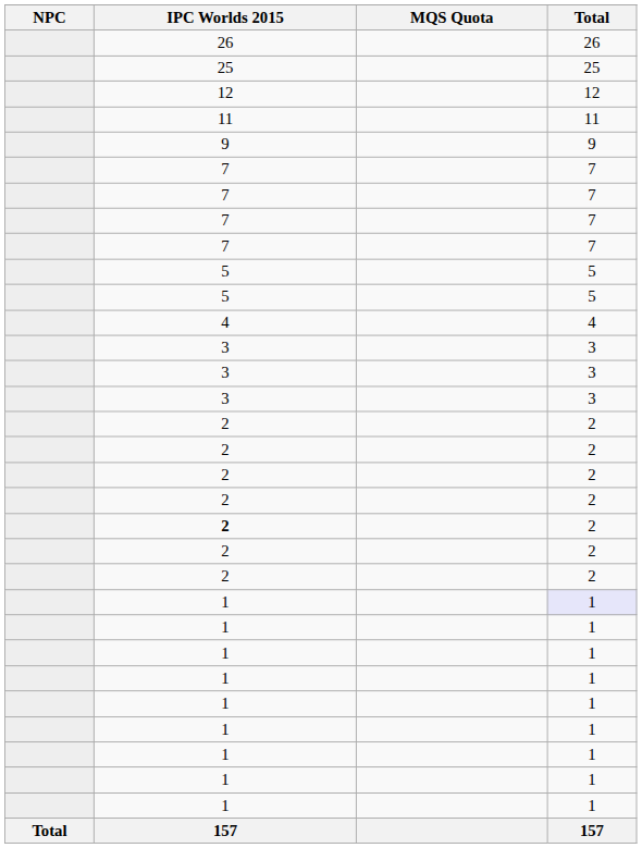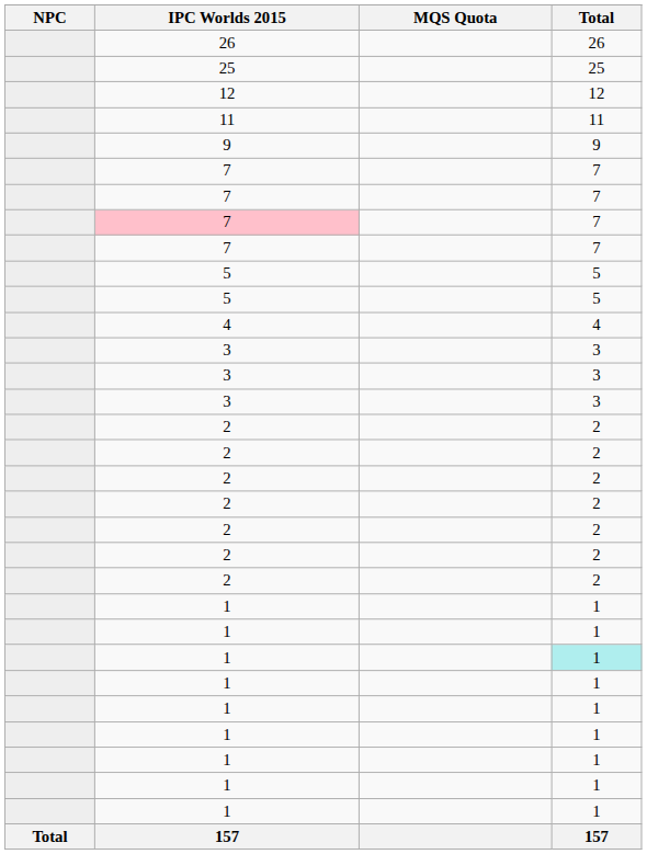row 9 | IPC Worlds 2015: no background -> pink background
row 21 | IPC Worlds 2015: bold -> normal
row 24 | Total: lavender background -> no background
row 26 | Total: no background -> paleturquoise background
